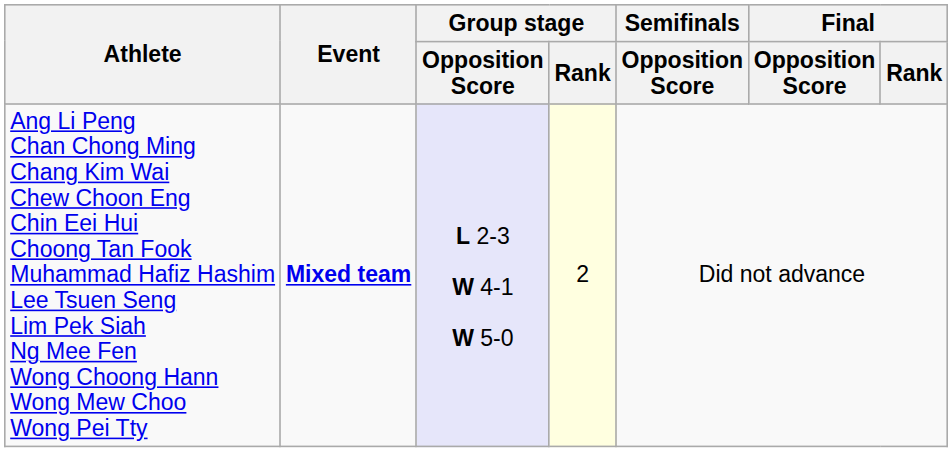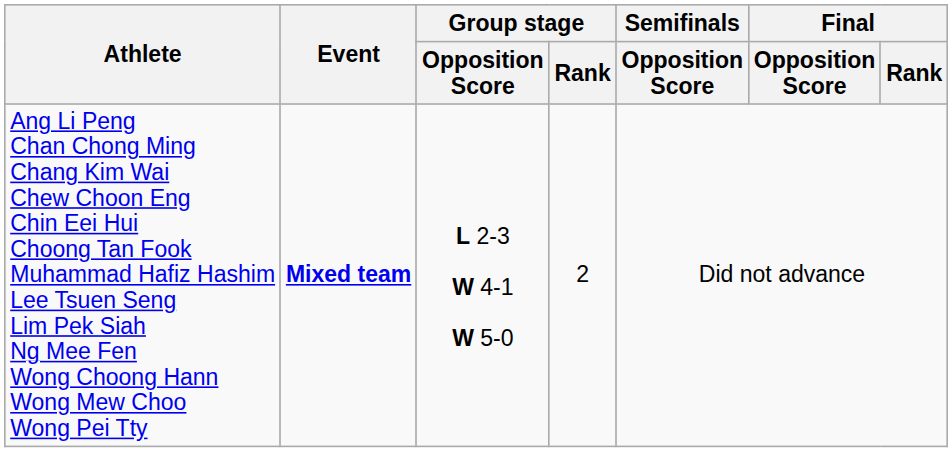row 3 | Group stage / Opposition Score: lavender background -> no background
row 3 | Group stage / Rank: lightyellow background -> no background
